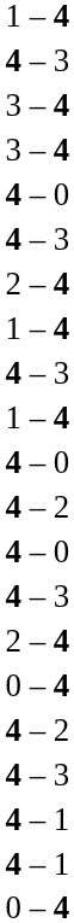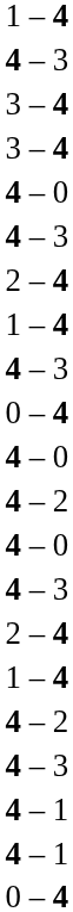row 10 | column 1: 1 – 4 -> 0 – 4
row 16 | column 1: 0 – 4 -> 1 – 4
